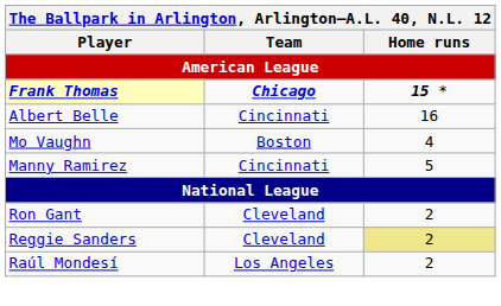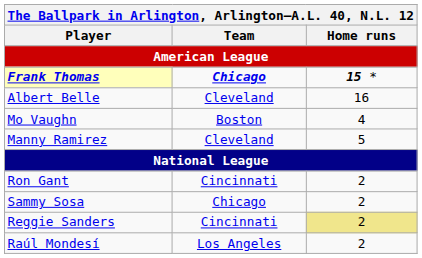Albert Belle | Team: Cincinnati -> Cleveland
Manny Ramirez | Team: Cincinnati -> Cleveland
Ron Gant | Team: Cleveland -> Cincinnati
+ row: Sammy Sosa | Chicago | 2
Reggie Sanders | Team: Cleveland -> Cincinnati
